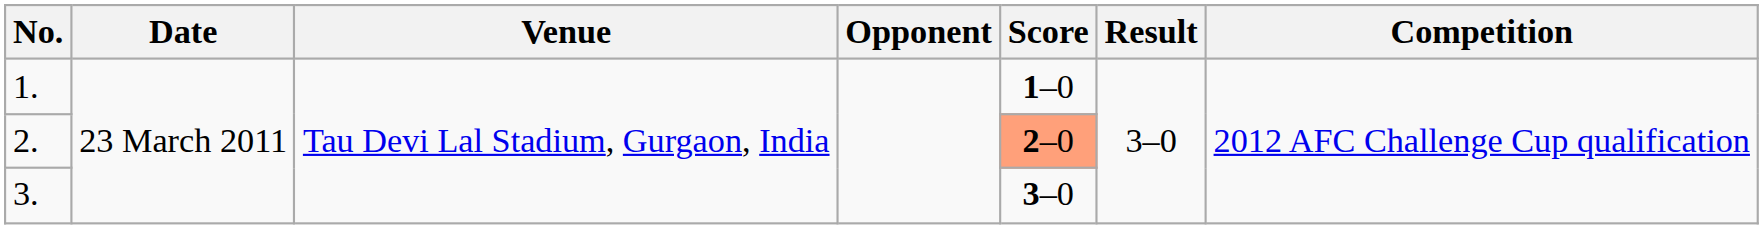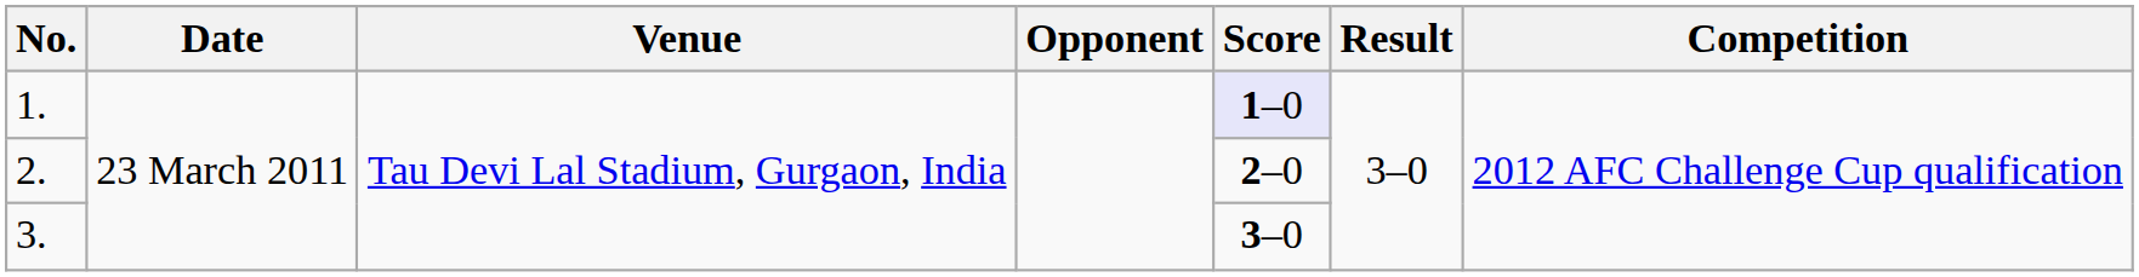1. | Score: no background -> lavender background
2. | Score: lightsalmon background -> no background
